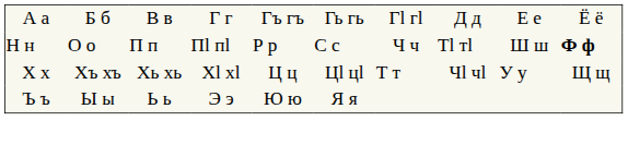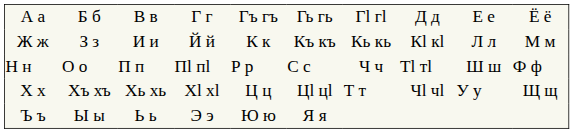+ row: Ж ж | З з | И и | Й й | К к | Къ къ | Кь кь | Кӏ кӏ | Л л | М м
Н н | column 10: bold -> normal
